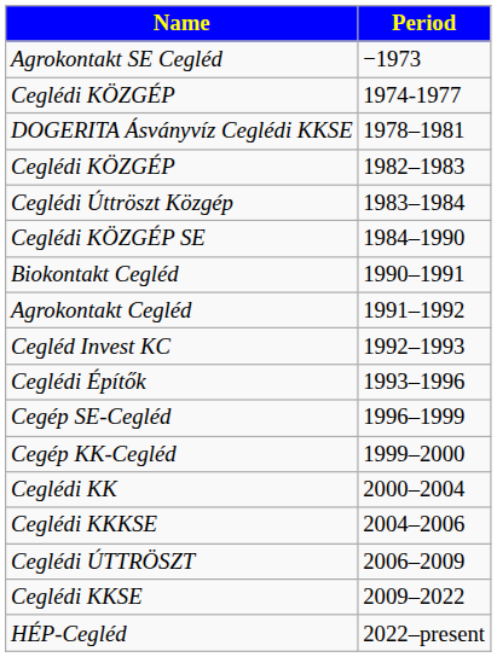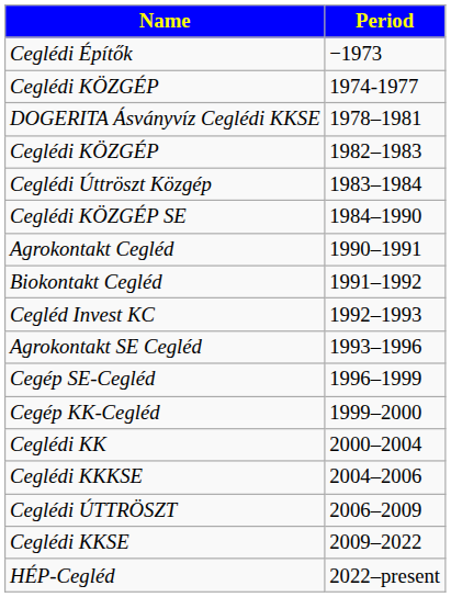row 2 | Name: Agrokontakt SE Cegléd -> Ceglédi Építők
row 8 | Name: Biokontakt Cegléd -> Agrokontakt Cegléd
row 9 | Name: Agrokontakt Cegléd -> Biokontakt Cegléd
row 11 | Name: Ceglédi Építők -> Agrokontakt SE Cegléd
